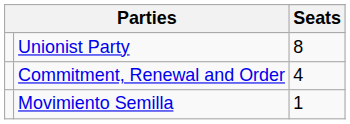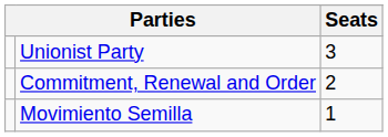Unionist Party | Seats: 8 -> 3
Commitment, Renewal and Order | Seats: 4 -> 2
